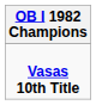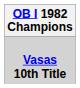row 2 | column 1: no background -> lightgrey background
